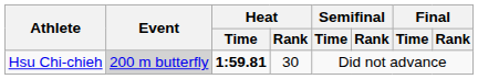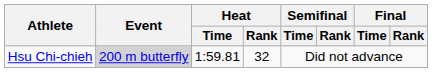Hsu Chi-chieh | Heat / Time: bold -> normal
Hsu Chi-chieh | Heat / Rank: 30 -> 32
